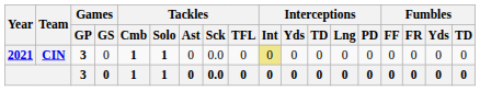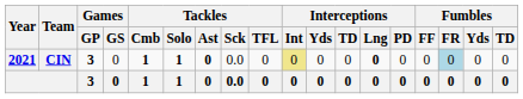CIN | Tackles / Ast: normal -> bold
CIN | Interceptions / Lng: normal -> bold
CIN | Fumbles / FR: no background -> lightblue background
